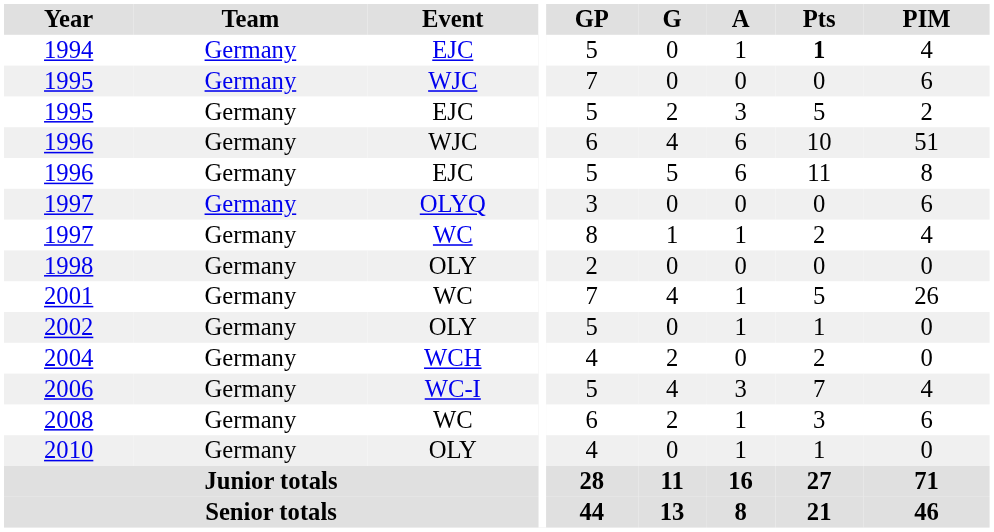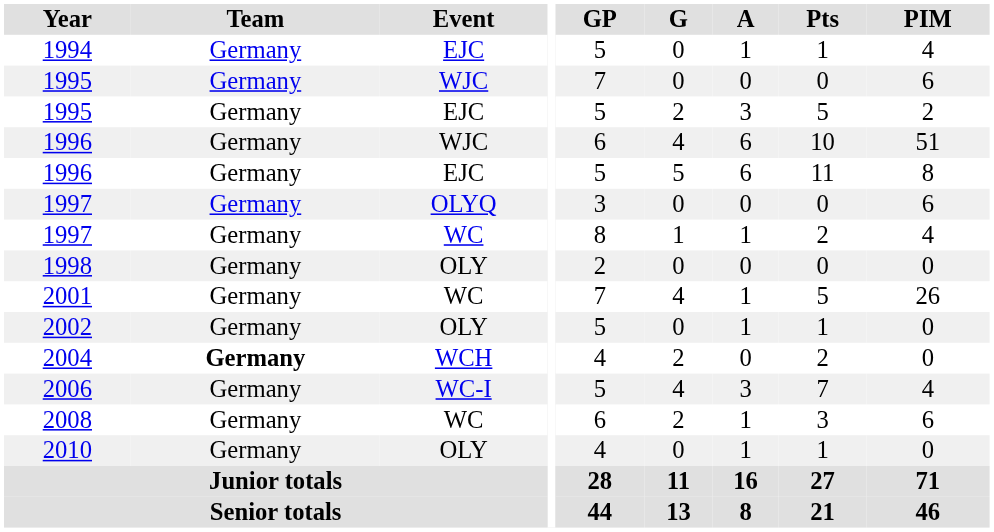1994 | Pts: bold -> normal
2004 | Team: normal -> bold
